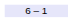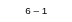row 1 | column 1: lavender background -> no background
